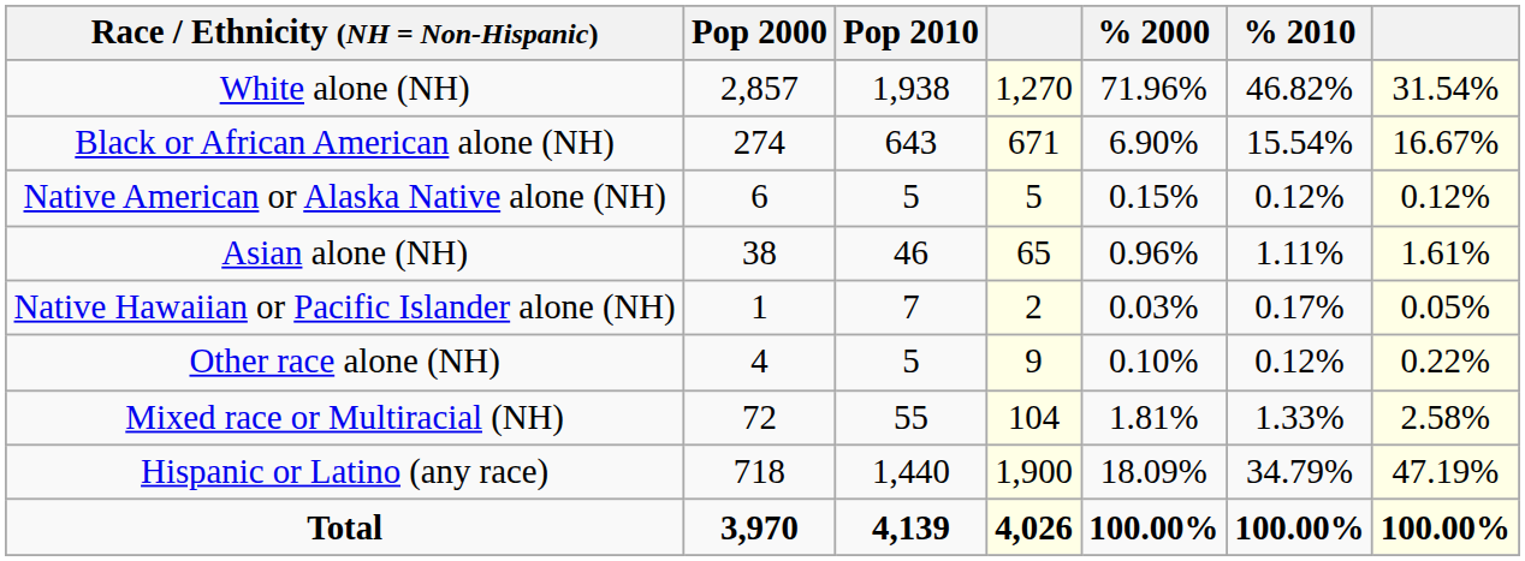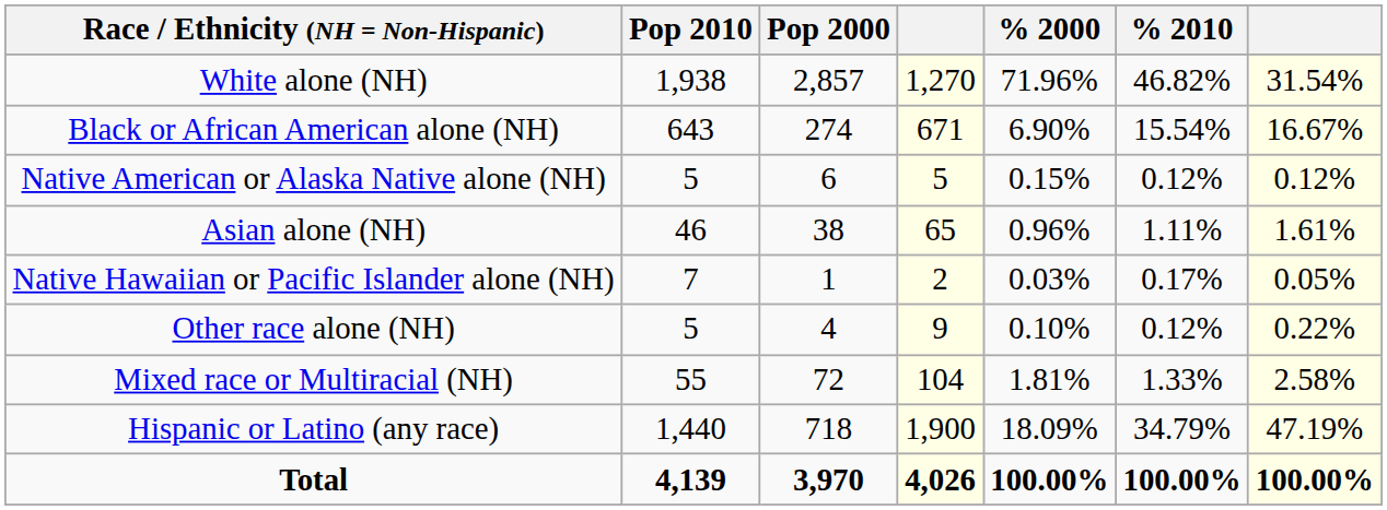columns swapped: Pop 2000 <-> Pop 2010
